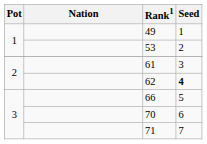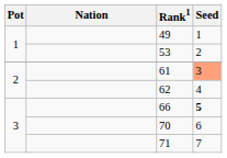61 | Seed: no background -> lightsalmon background
62 | Seed: bold -> normal
66 | Seed: normal -> bold
